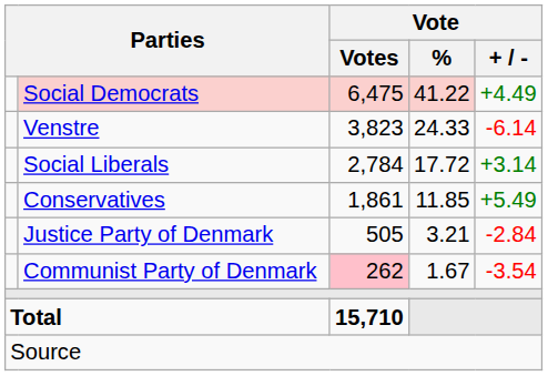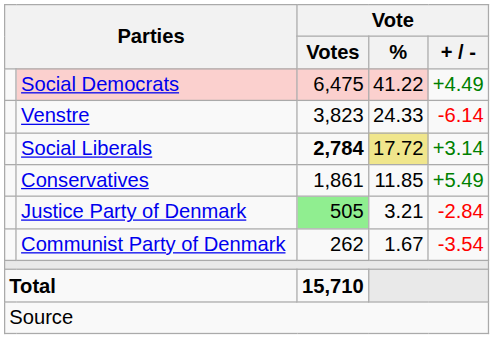Social Liberals | Vote / Votes: normal -> bold
Social Liberals | Vote / %: no background -> khaki background
Justice Party of Denmark | Vote / Votes: no background -> lightgreen background
Communist Party of Denmark | Vote / Votes: pink background -> no background
